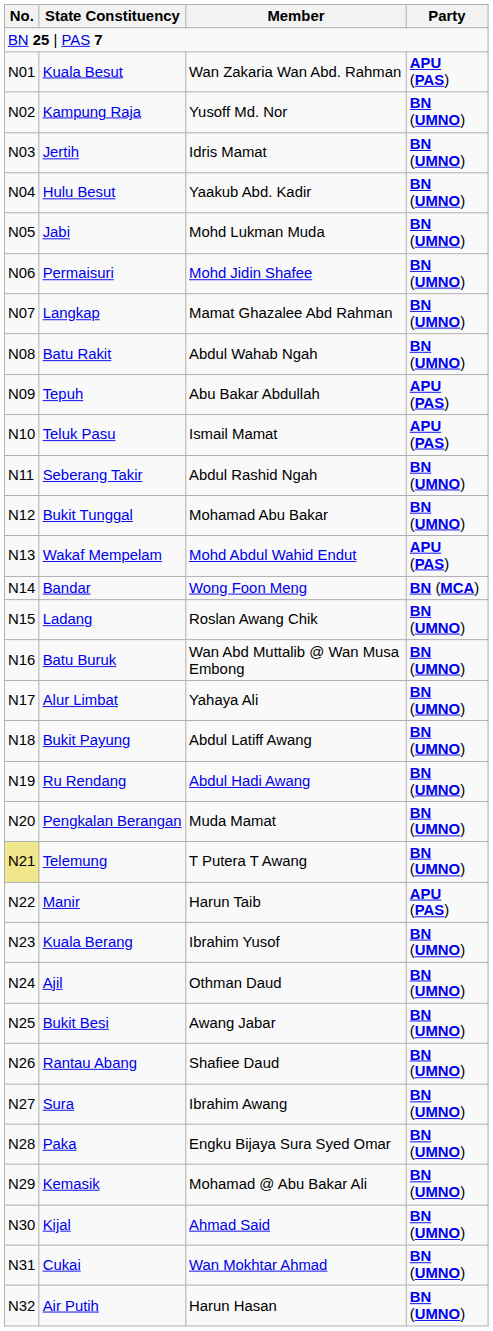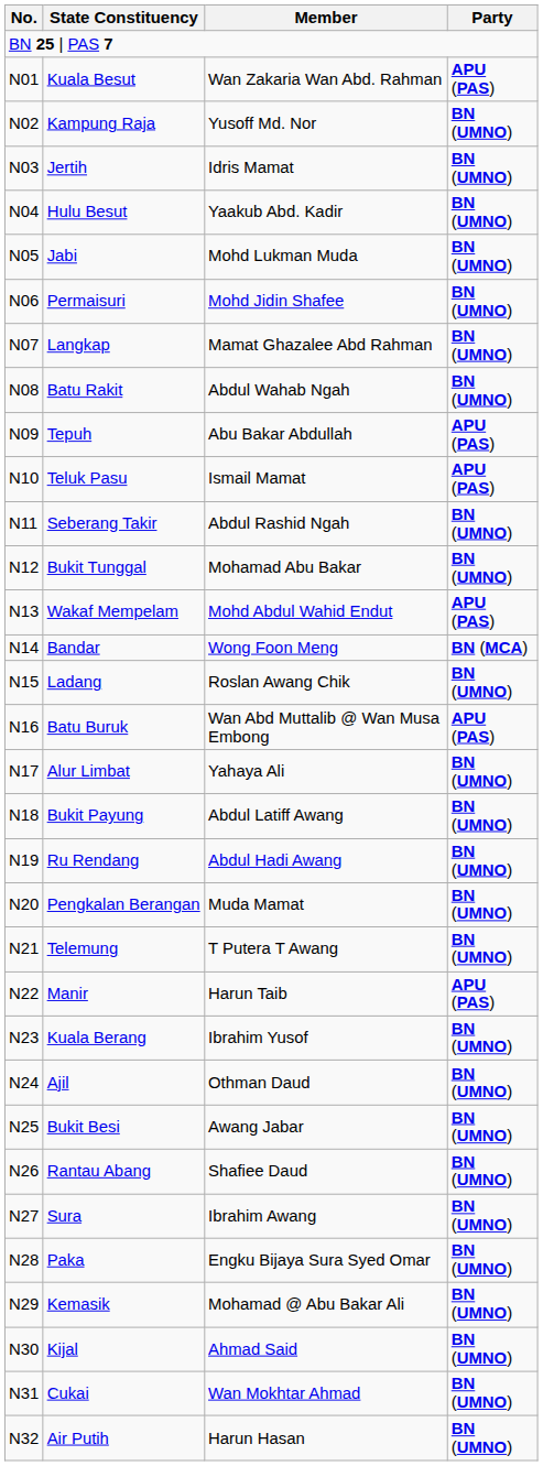Batu Buruk | Party: BN (UMNO) -> APU (PAS)
Telemung | No.: khaki background -> no background
